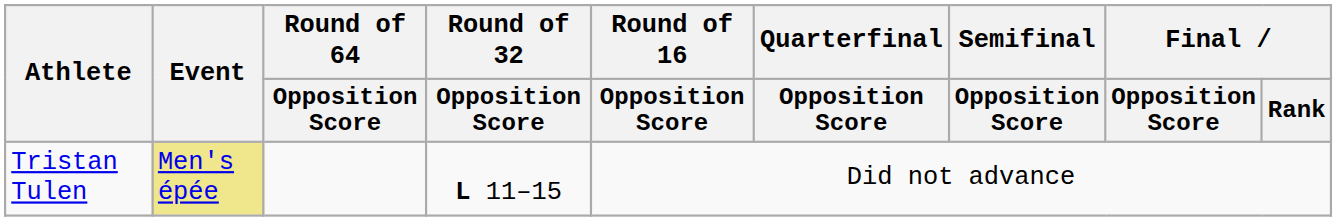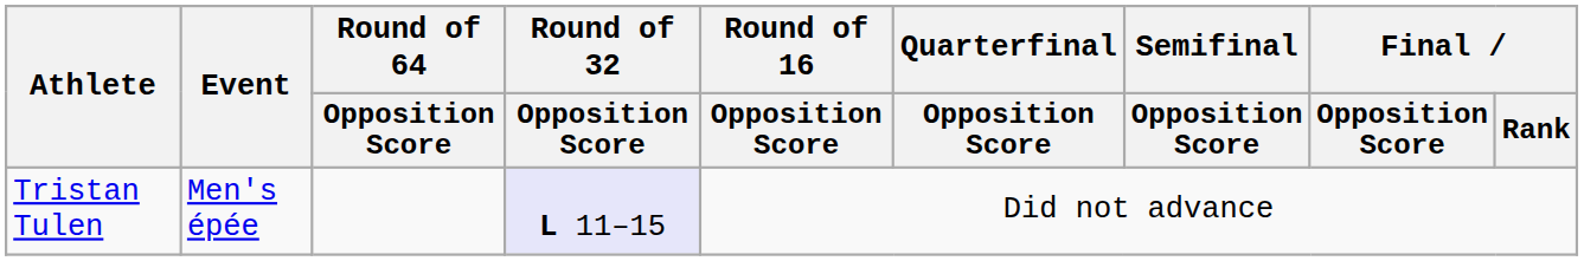Tristan Tulen | Event: khaki background -> no background
Tristan Tulen | Round of 32 / Opposition Score: no background -> lavender background
